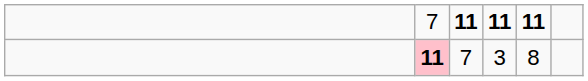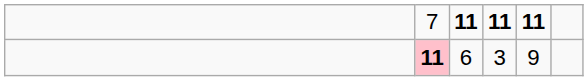row 2 | column 3: 7 -> 6
row 2 | column 5: 8 -> 9
